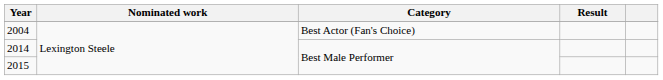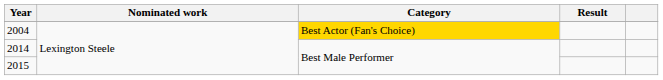2004 | Category: no background -> gold background
